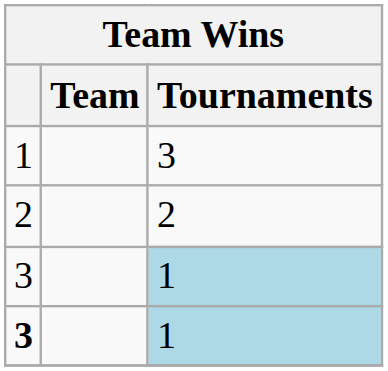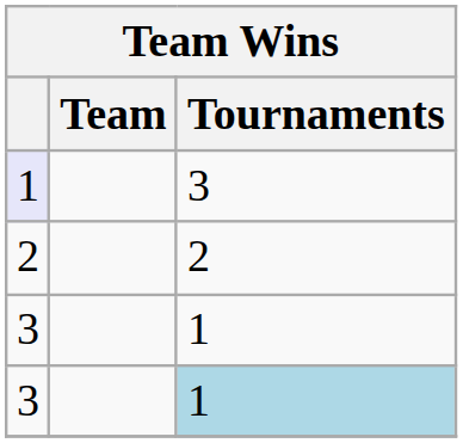row 3 | column 1: no background -> lavender background
row 5 | Tournaments: lightblue background -> no background
row 6 | column 1: bold -> normal
